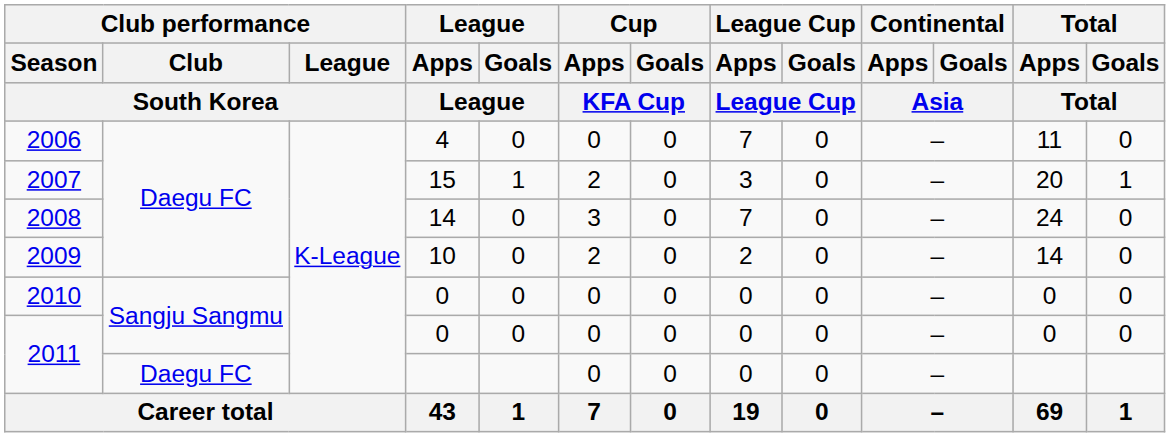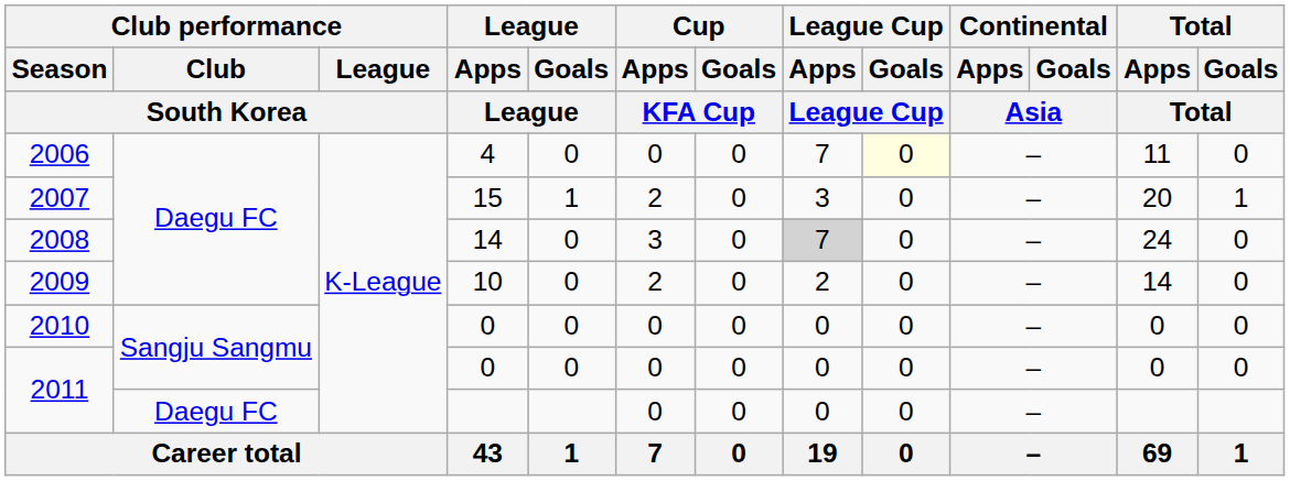2006 | League Cup / Goals / League Cup: no background -> lightyellow background
2008 | League Cup / Apps / League Cup: no background -> lightgrey background
